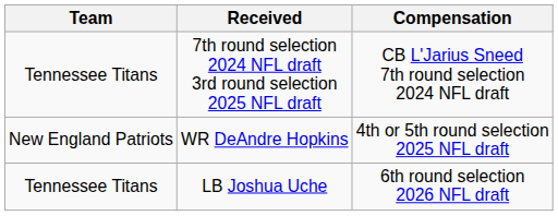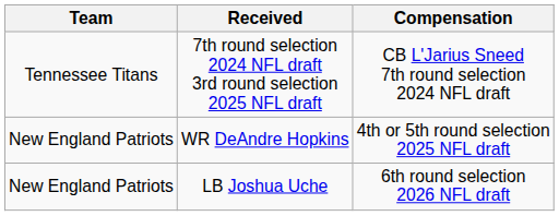LB Joshua Uche | Team: Tennessee Titans -> New England Patriots
